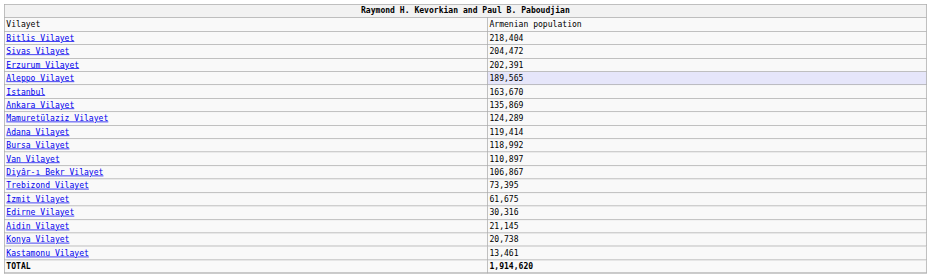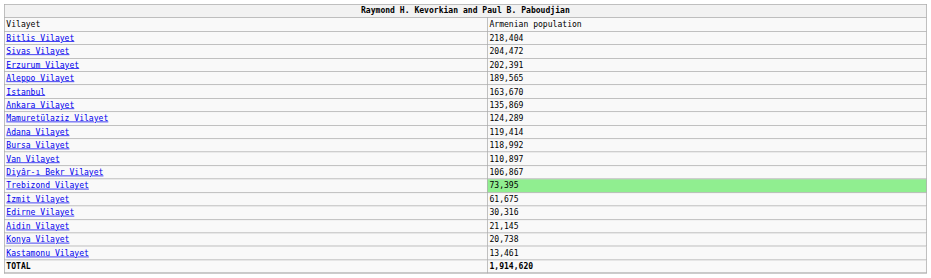Aleppo Vilayet | column 2: lavender background -> no background
Trebizond Vilayet | column 2: no background -> lightgreen background
